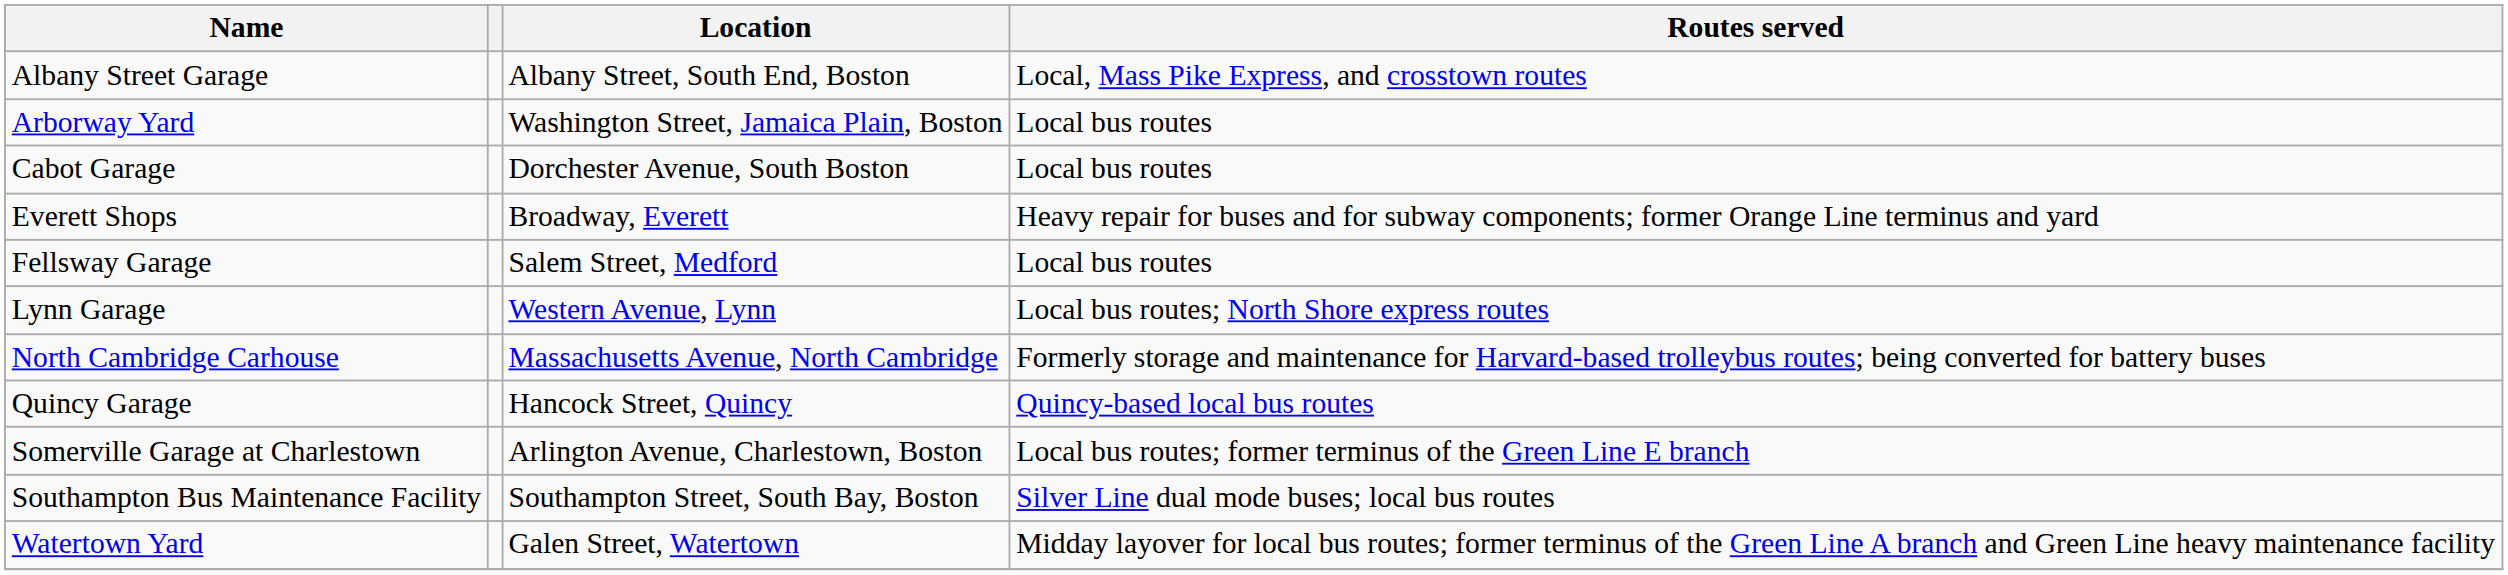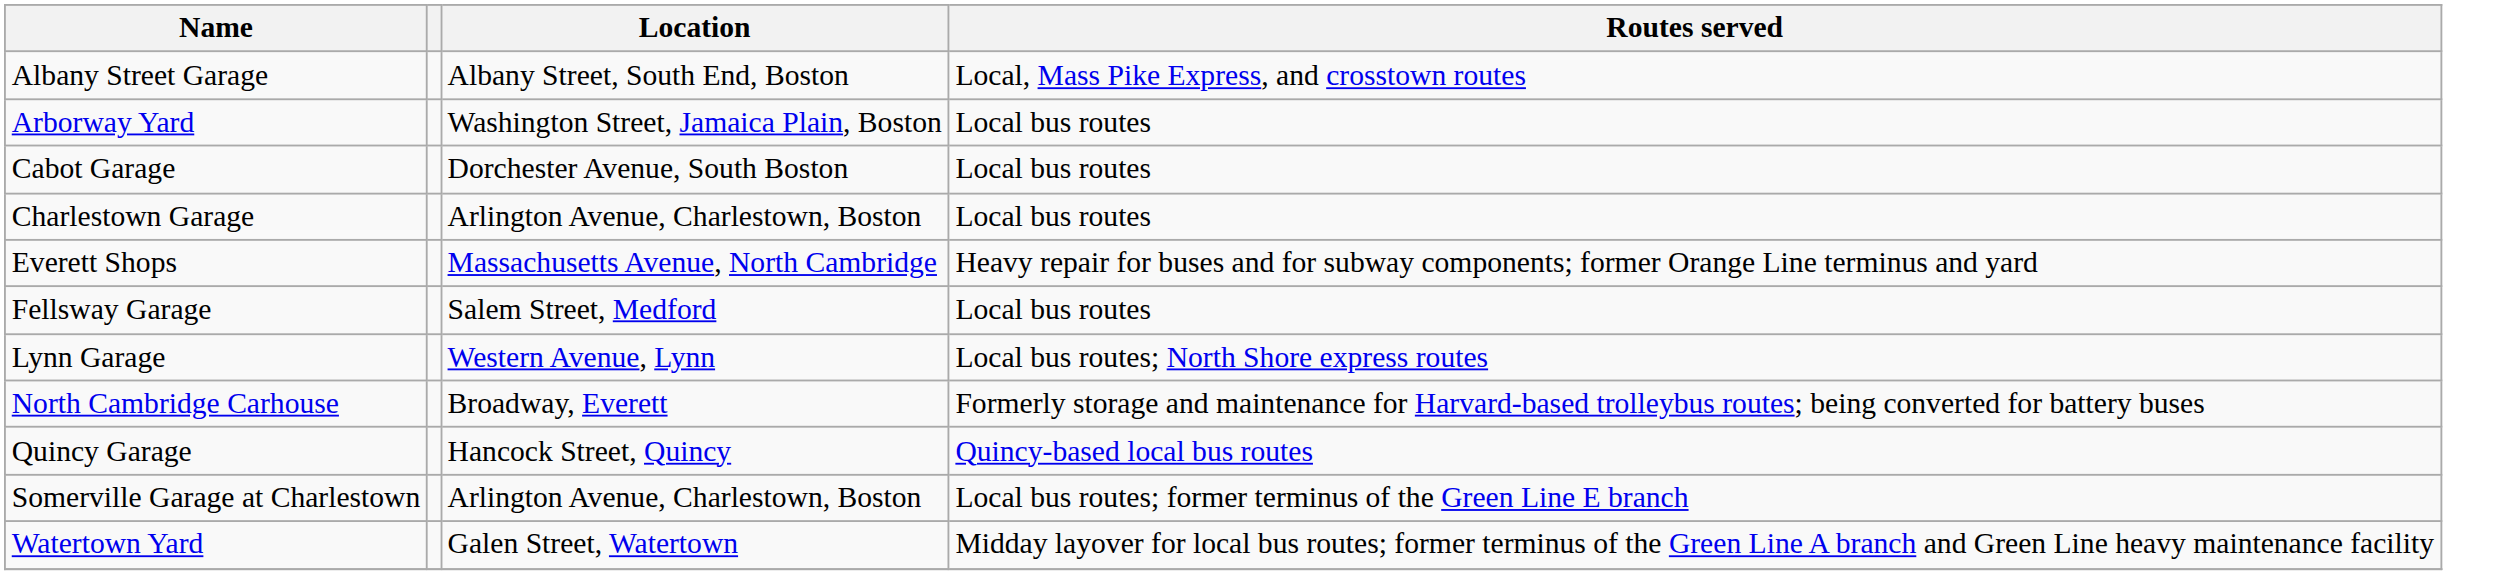+ row: Charlestown Garage | Arlington Avenue, Charlestown, Boston | Local bus routes
Everett Shops | Location: Broadway, Everett -> Massachusetts Avenue, North Cambridge
North Cambridge Carhouse | Location: Massachusetts Avenue, North Cambridge -> Broadway, Everett
- row: Southampton Bus Maintenance Facility | Southampton Street, South Bay, Boston | Silver Line dual mode buses; local bus routes
